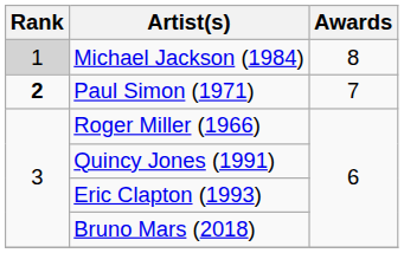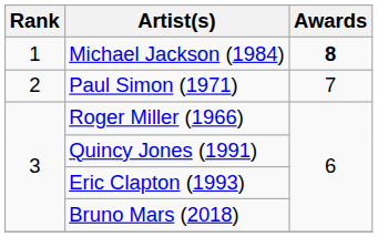Michael Jackson (1984) | Rank: lightgrey background -> no background
Michael Jackson (1984) | Awards: normal -> bold
Paul Simon (1971) | Rank: bold -> normal
